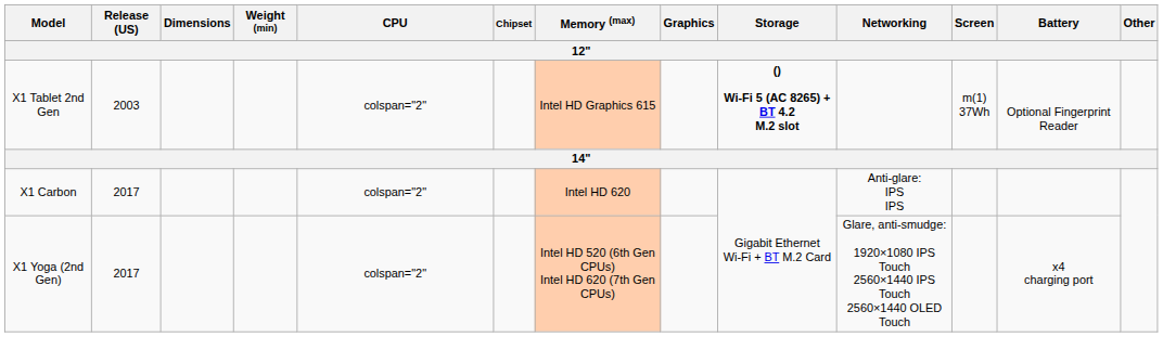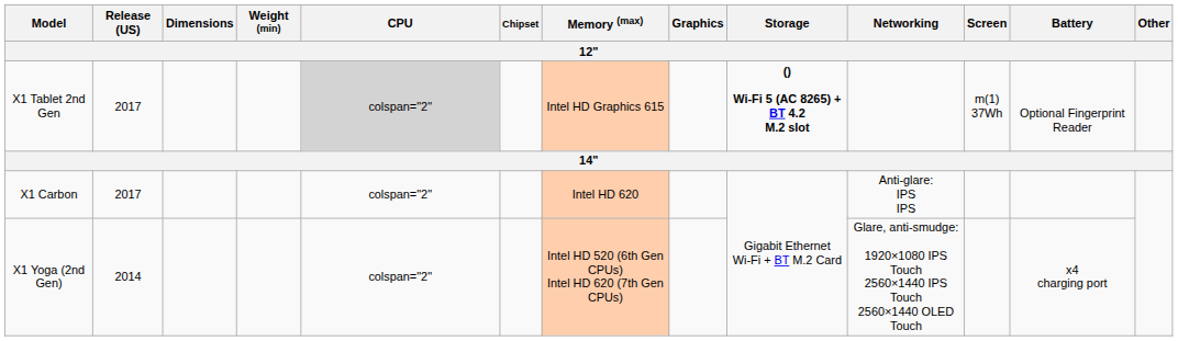X1 Tablet 2nd Gen | Release (US): 2003 -> 2017
X1 Tablet 2nd Gen | CPU: no background -> lightgrey background
X1 Yoga (2nd Gen) | Release (US): 2017 -> 2014
